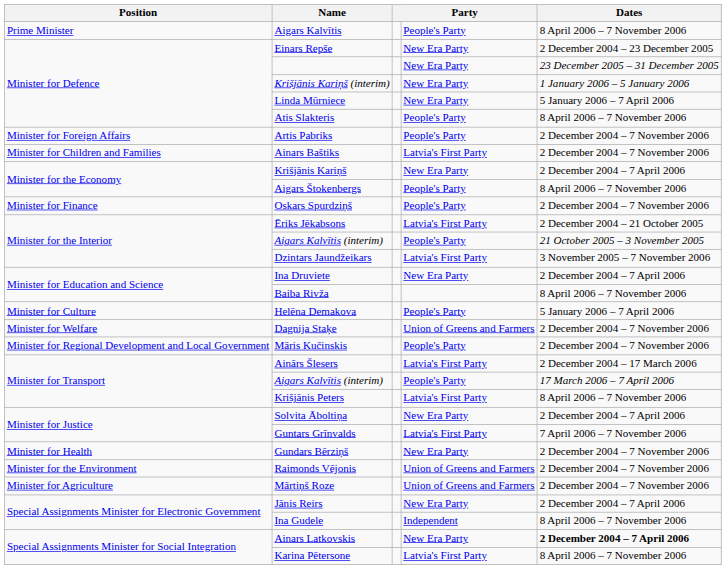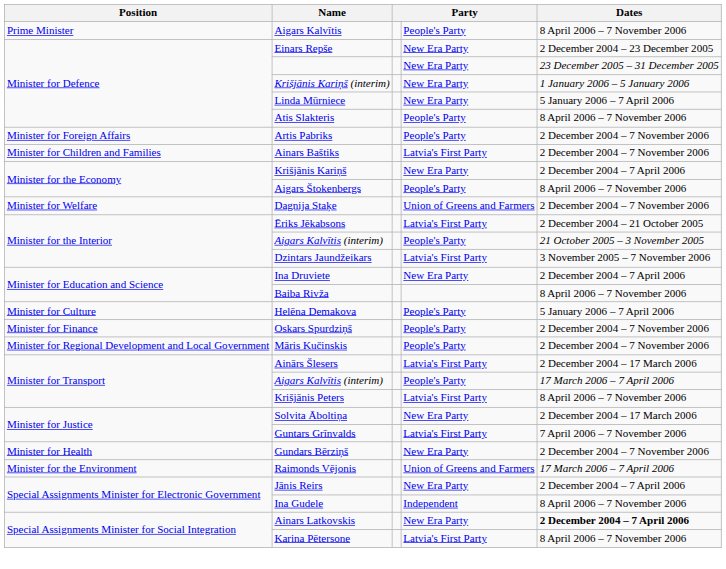rows swapped: Oskars Spurdziņš <-> Dagnija Staķe
Solvita Āboltiņa | Dates: 2 December 2004 – 7 April 2006 -> 2 December 2004 – 17 March 2006
Raimonds Vējonis | Dates: 2 December 2004 – 7 November 2006 -> 17 March 2006 – 7 April 2006
- row: Minister for Agriculture | Mārtiņš Roze | Union of Greens and Farmers | 2 December 2004 – 7 November 2006
